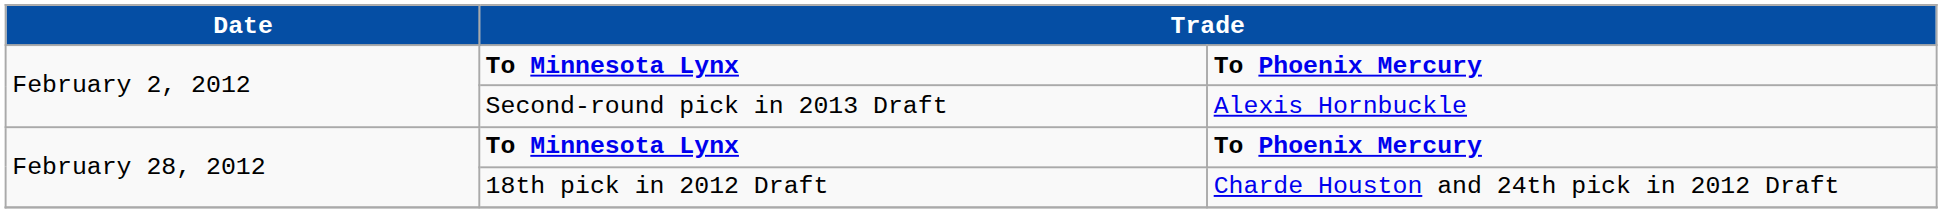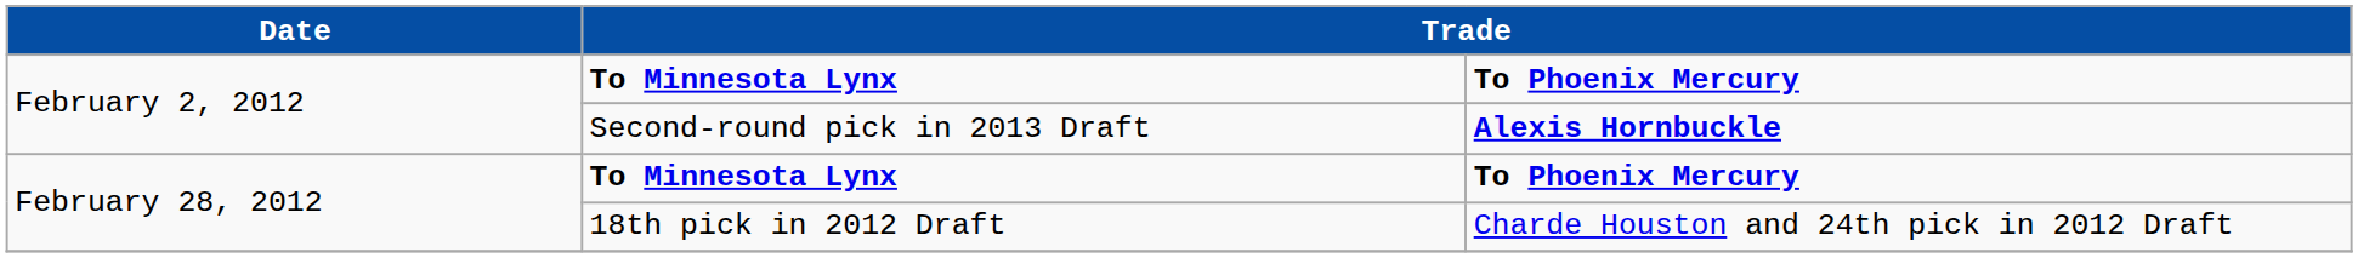Second-round pick in 2013 Draft | column 3: normal -> bold
